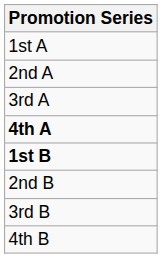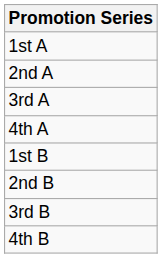row 5 | column 1: bold -> normal
row 6 | column 1: bold -> normal
